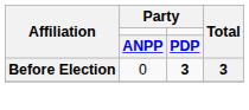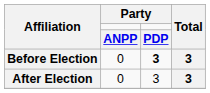+ row: After Election | 0 | 3 | 3
